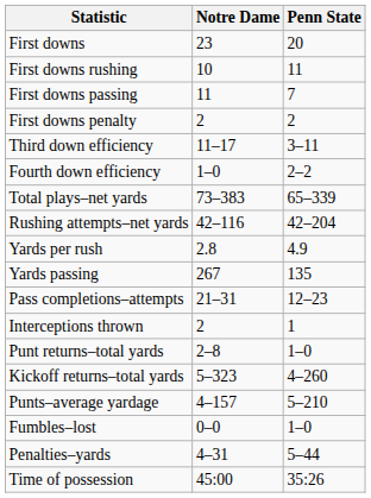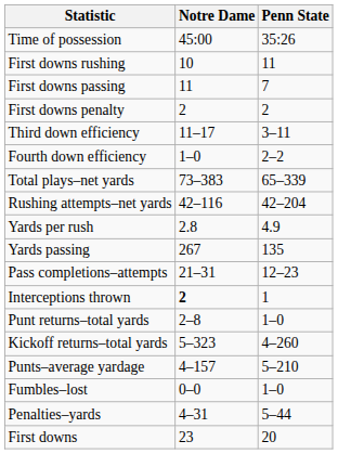rows swapped: First downs <-> Time of possession
Interceptions thrown | Notre Dame: normal -> bold
